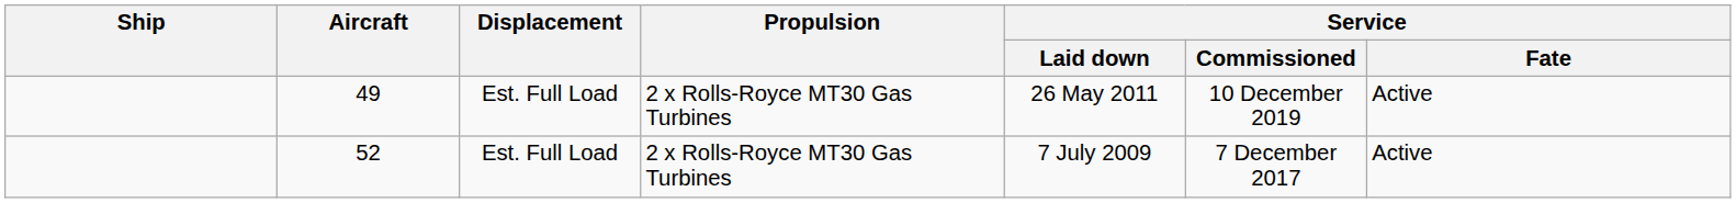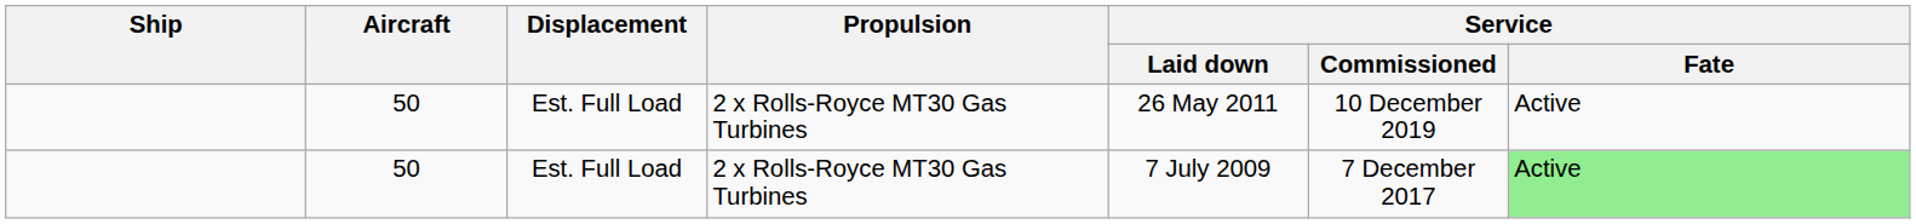row 3 | Aircraft: 49 -> 50
row 4 | Aircraft: 52 -> 50
row 4 | Service / Fate: no background -> lightgreen background
